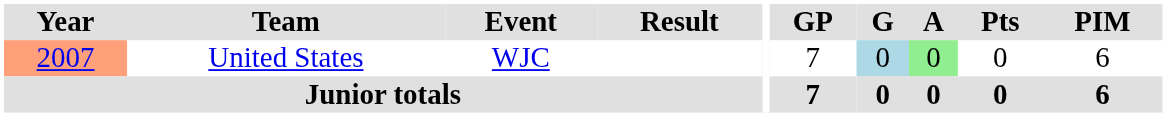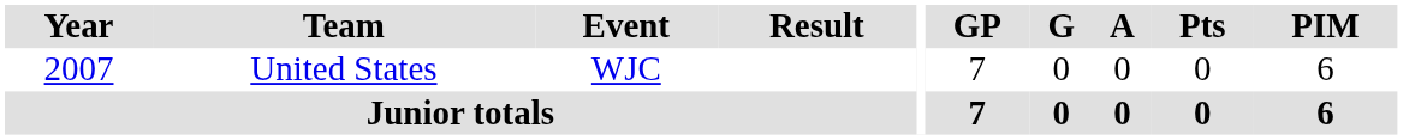United States | Year: lightsalmon background -> no background
United States | G: lightblue background -> no background
United States | A: lightgreen background -> no background
